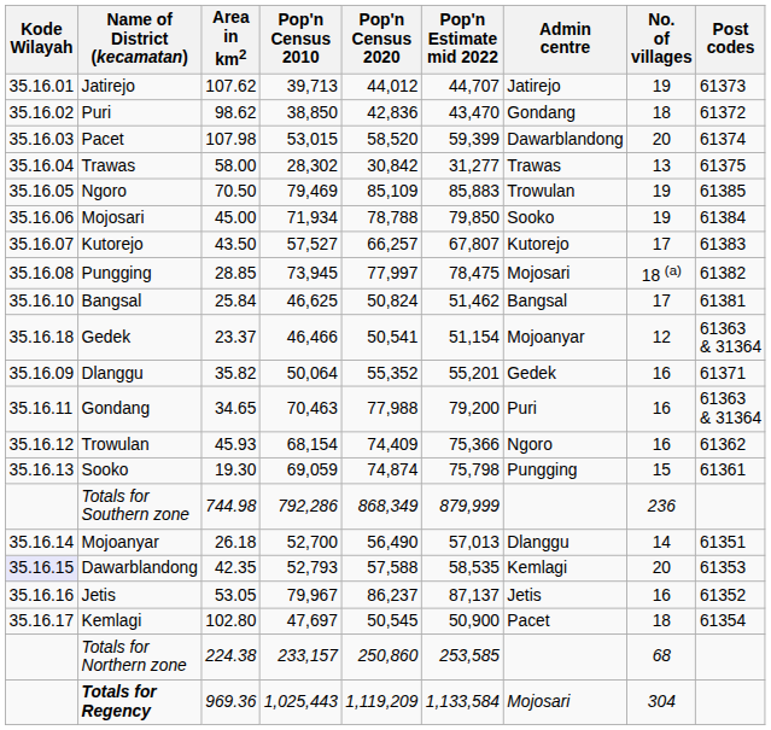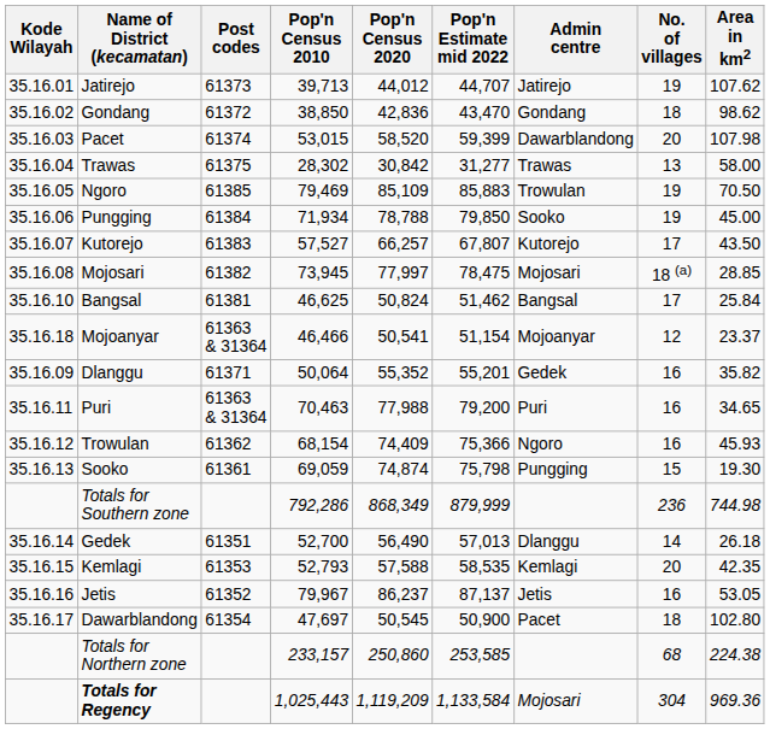columns swapped: Area in km2 <-> Post codes
row 3 | Name of District (kecamatan): Puri -> Gondang
row 7 | Name of District (kecamatan): Mojosari -> Pungging
row 9 | Name of District (kecamatan): Pungging -> Mojosari
row 11 | Name of District (kecamatan): Gedek -> Mojoanyar
row 13 | Name of District (kecamatan): Gondang -> Puri
row 17 | Name of District (kecamatan): Mojoanyar -> Gedek
row 18 | Kode Wilayah: lavender background -> no background
row 18 | Name of District (kecamatan): Dawarblandong -> Kemlagi
row 20 | Name of District (kecamatan): Kemlagi -> Dawarblandong
